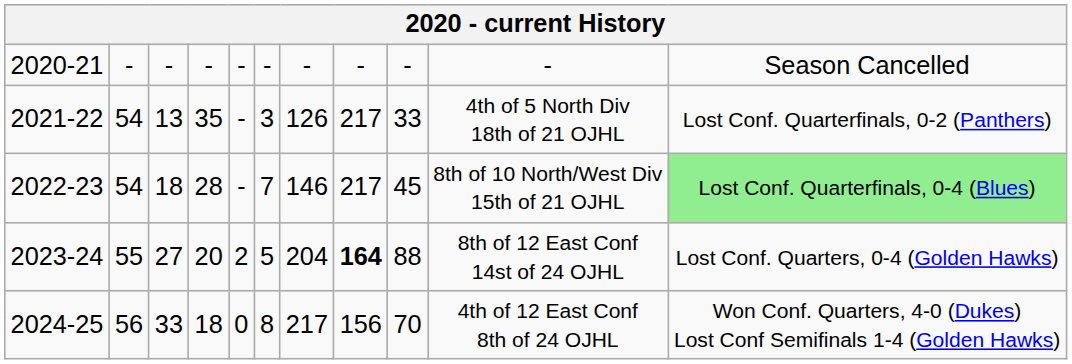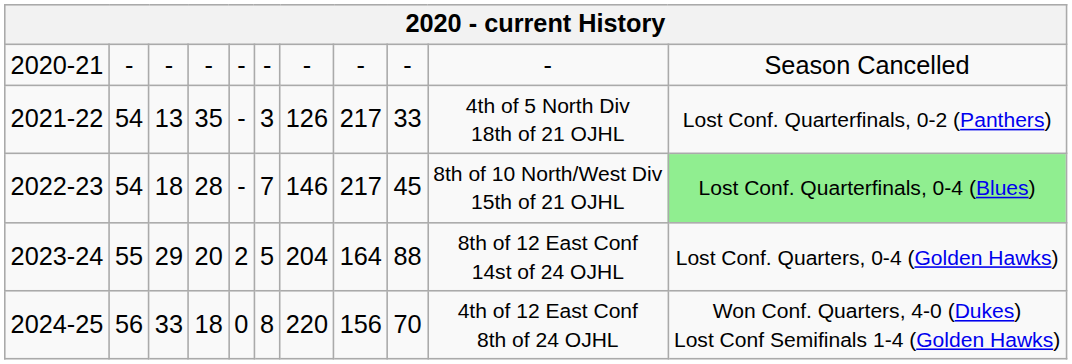2023-24 | column 3: 27 -> 29
2023-24 | column 8: bold -> normal
2024-25 | column 7: 217 -> 220
